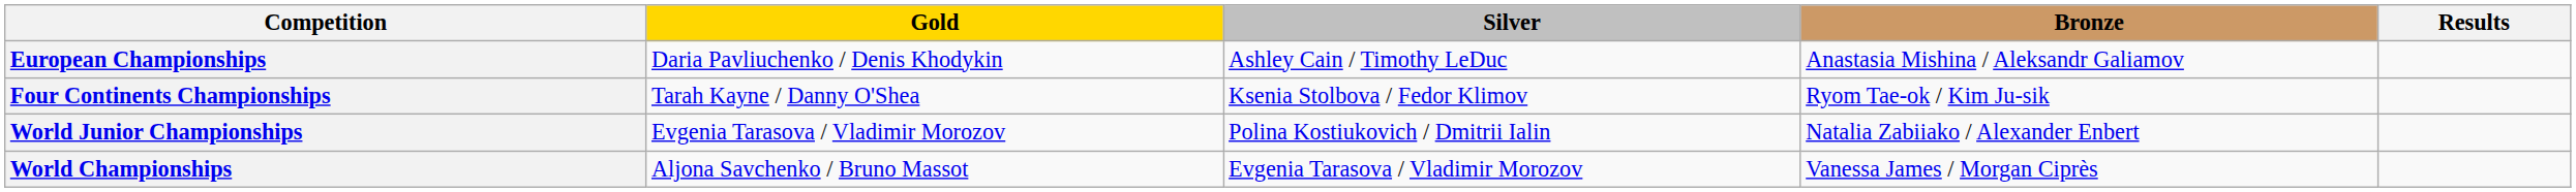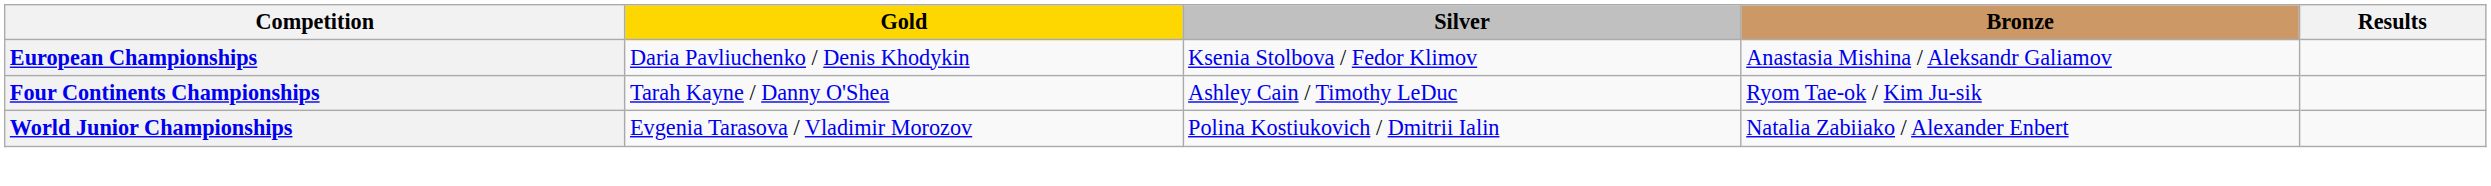European Championships | Silver: Ashley Cain / Timothy LeDuc -> Ksenia Stolbova / Fedor Klimov
Four Continents Championships | Silver: Ksenia Stolbova / Fedor Klimov -> Ashley Cain / Timothy LeDuc
- row: World Championships | Aljona Savchenko / Bruno Massot | Evgenia Tarasova / Vladimir Morozov | Vanessa James / Morgan Ciprès
